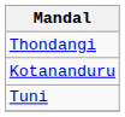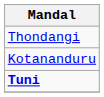row 4 | column 1: normal -> bold
